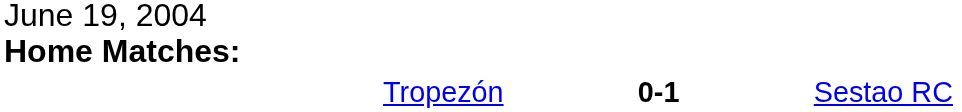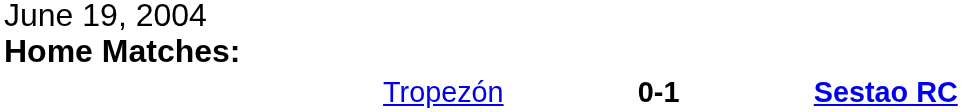Tropezón | column 3: normal -> bold
